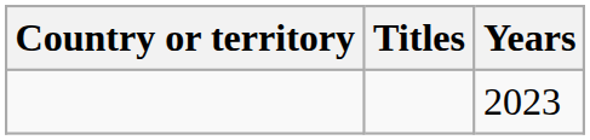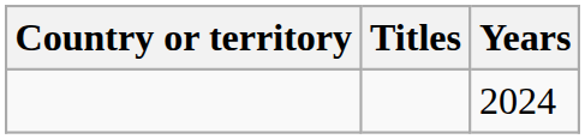row 2 | Years: 2023 -> 2024
